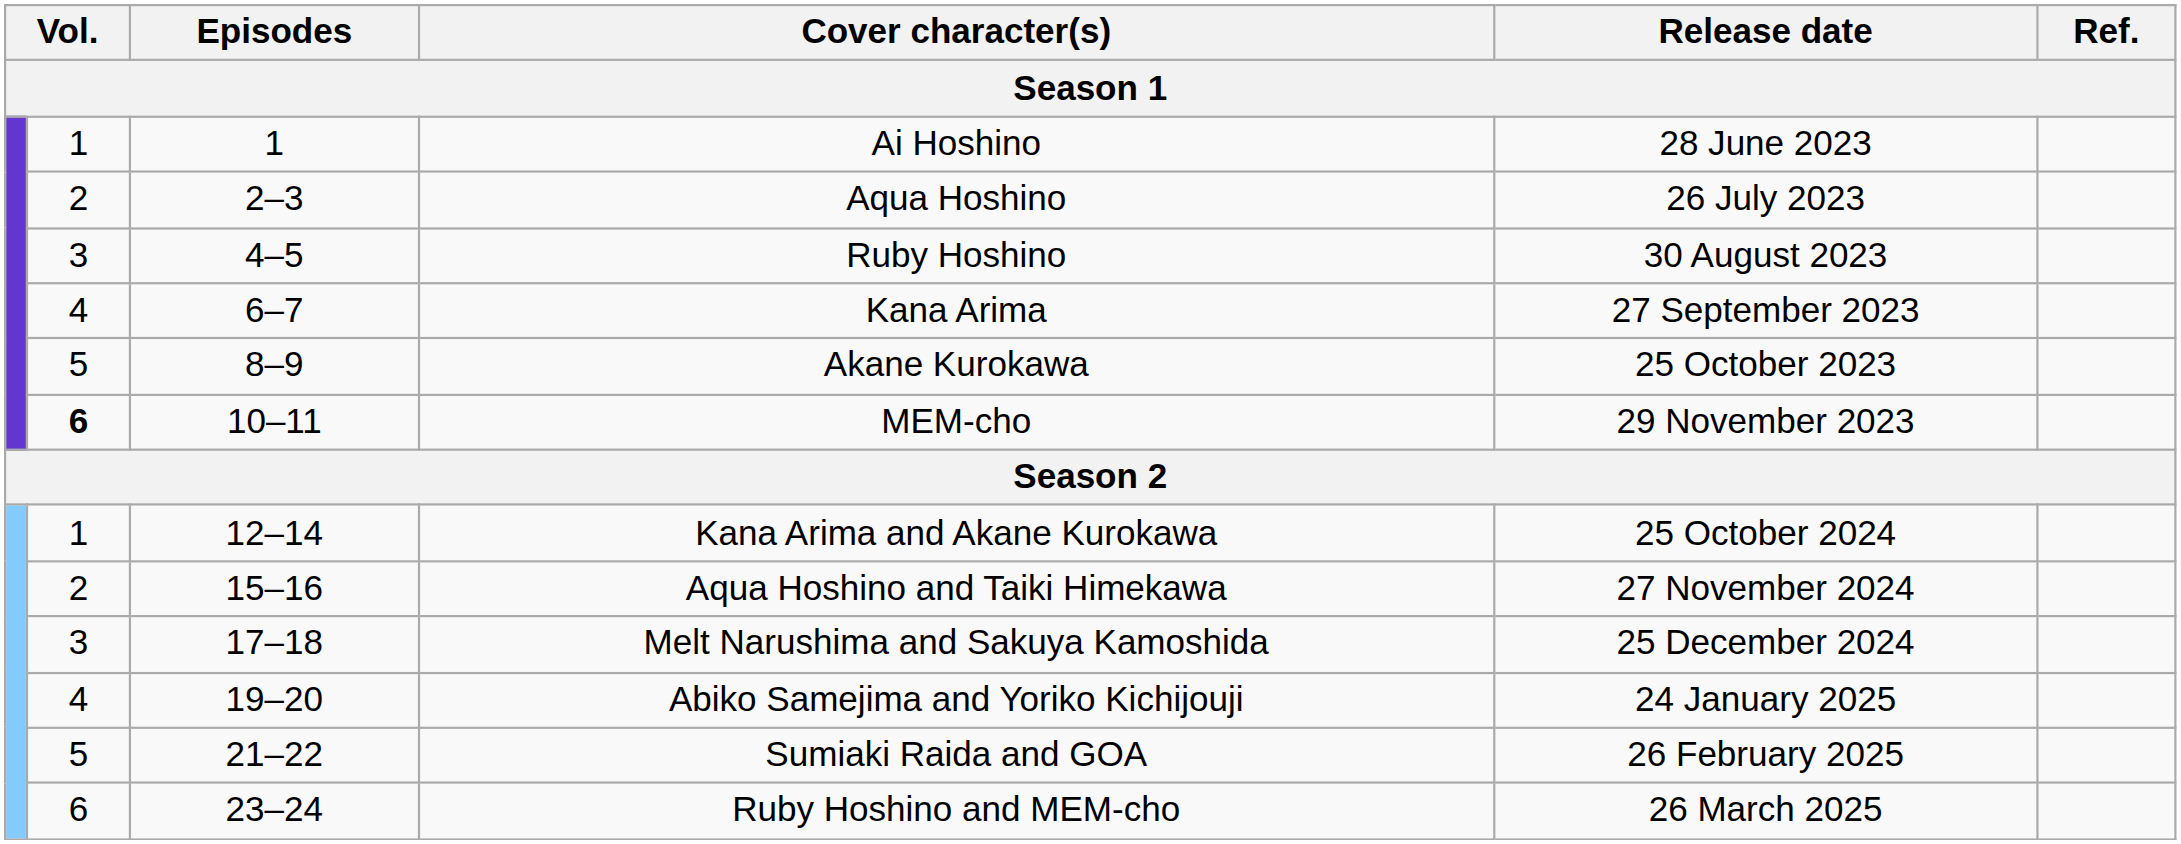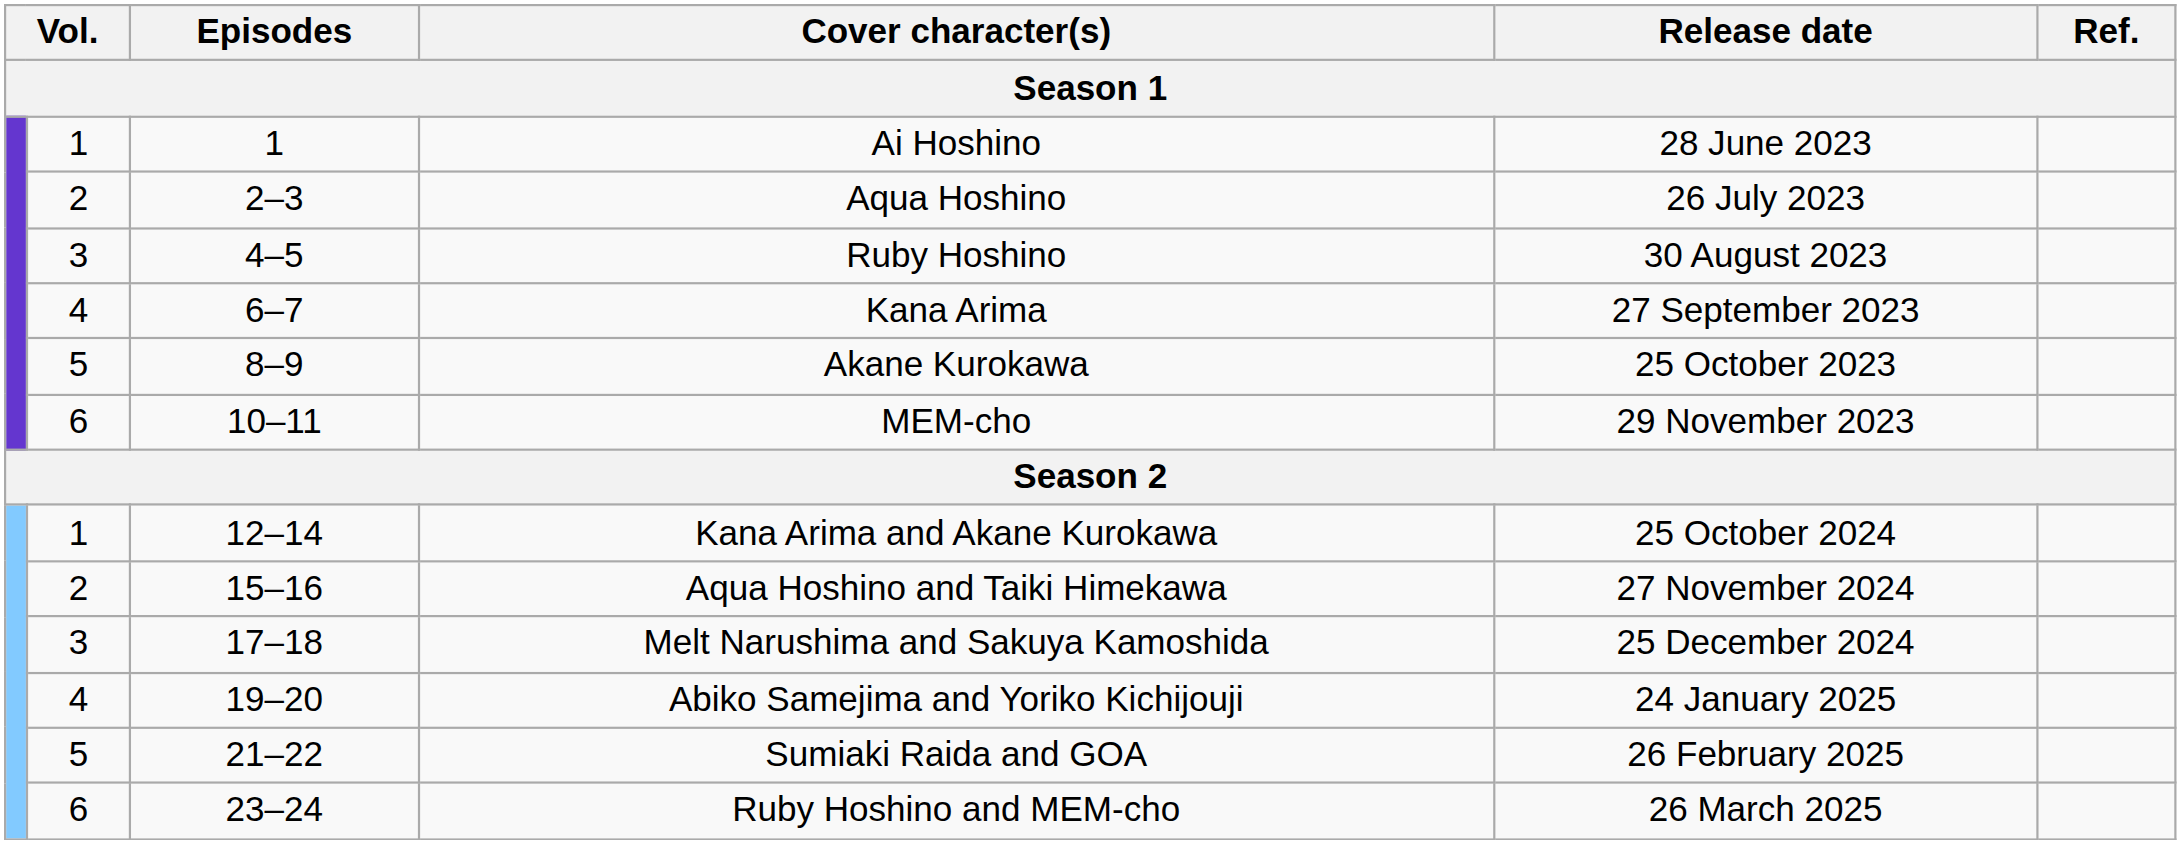MEM-cho | column 2: bold -> normal
